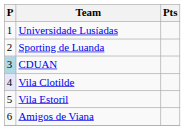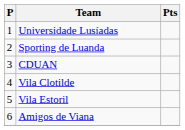CDUAN | P: lightblue background -> no background
Vila Clotilde | P: lavender background -> no background
